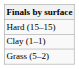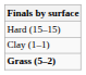row 4 | column 1: normal -> bold
